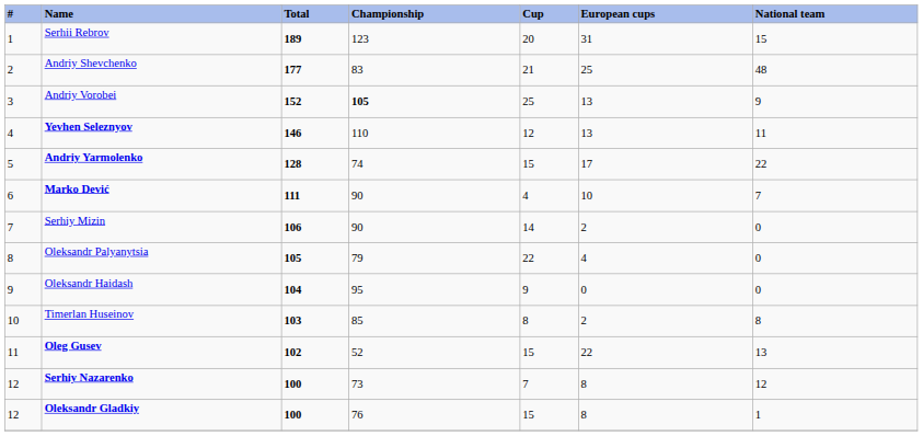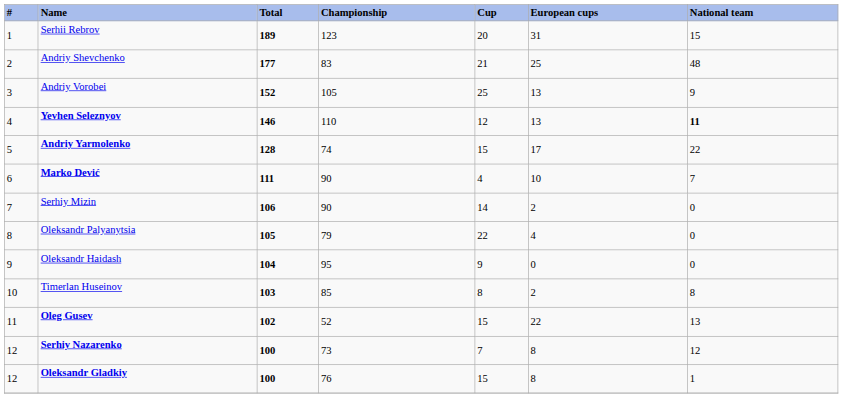Andriy Vorobei | Championship: bold -> normal
Yevhen Seleznyov | National team: normal -> bold
